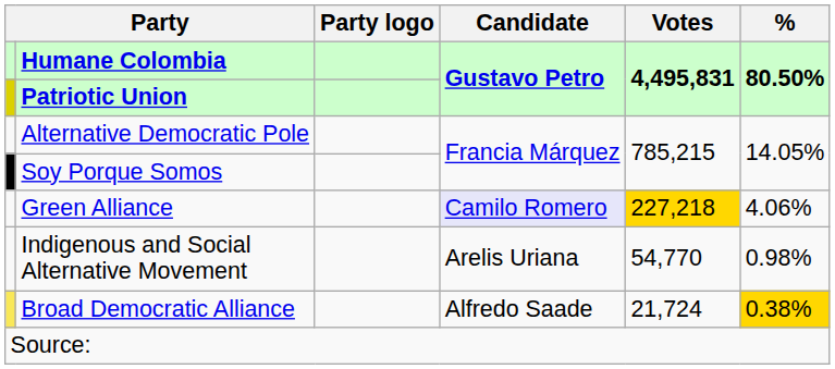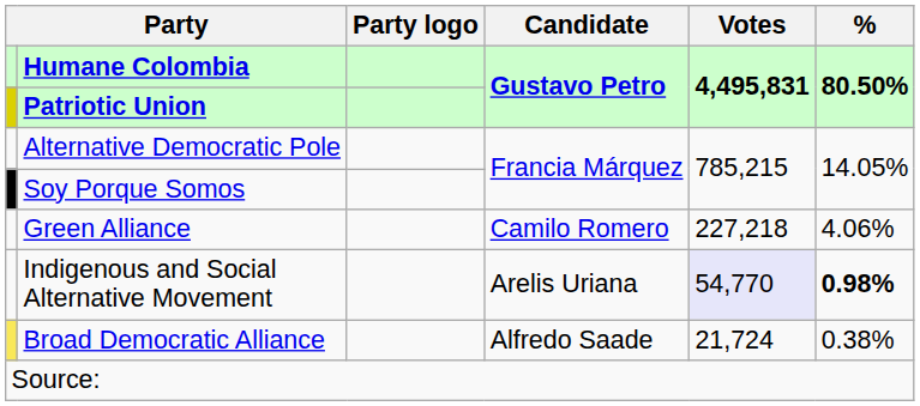Green Alliance | Candidate: lavender background -> no background
Green Alliance | Votes: gold background -> no background
Indigenous and Social Alternative Movement | Votes: no background -> lavender background
Indigenous and Social Alternative Movement | %: normal -> bold
Broad Democratic Alliance | %: gold background -> no background
